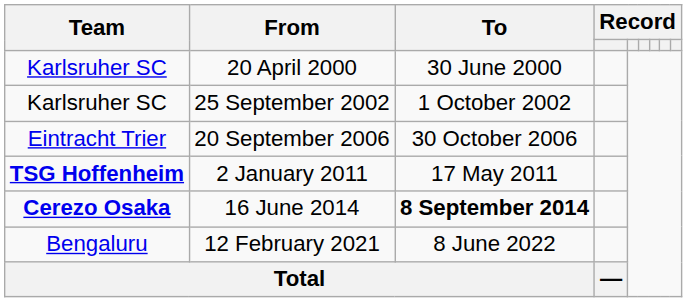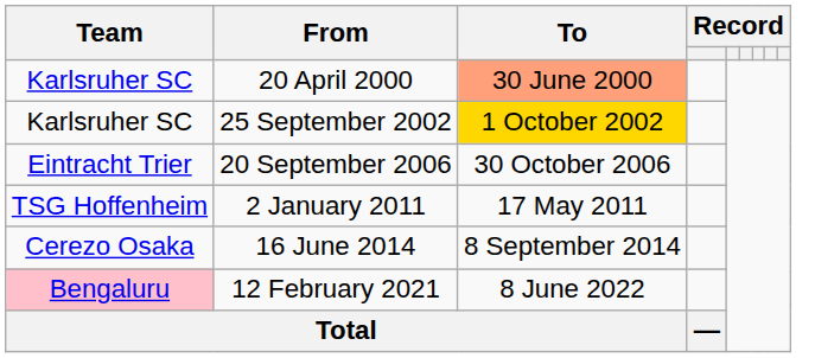20 April 2000 | To: no background -> lightsalmon background
25 September 2002 | To: no background -> gold background
2 January 2011 | Team: bold -> normal
16 June 2014 | Team: bold -> normal
16 June 2014 | To: bold -> normal
12 February 2021 | Team: no background -> pink background
